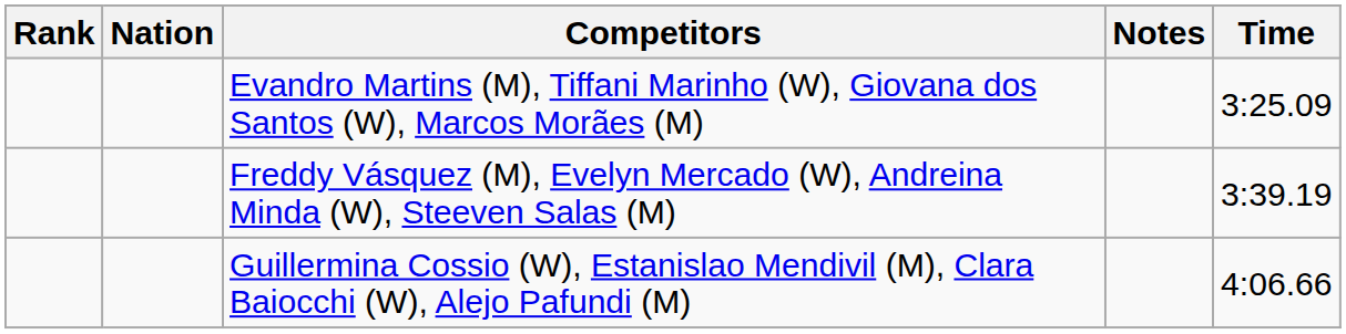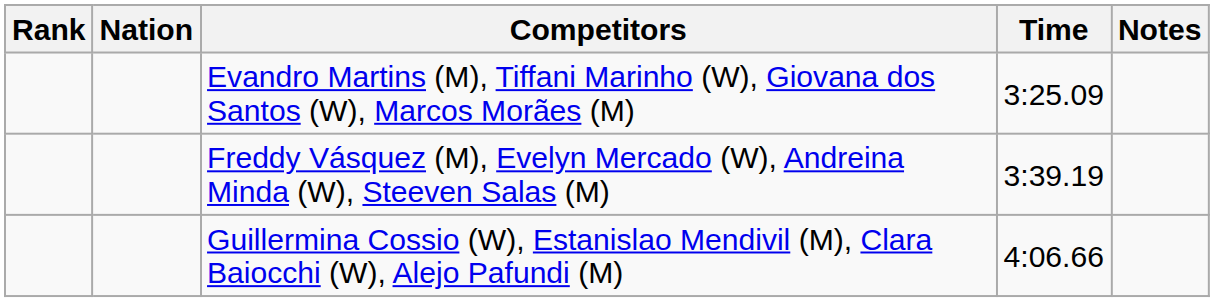columns swapped: Time <-> Notes
